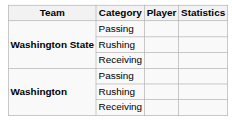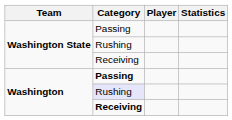Washington / Passing | Category: normal -> bold
Washington / Rushing | Category: no background -> lavender background
Washington / Receiving | Category: normal -> bold
